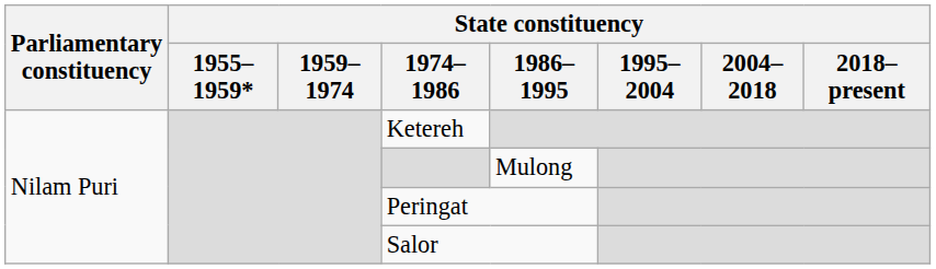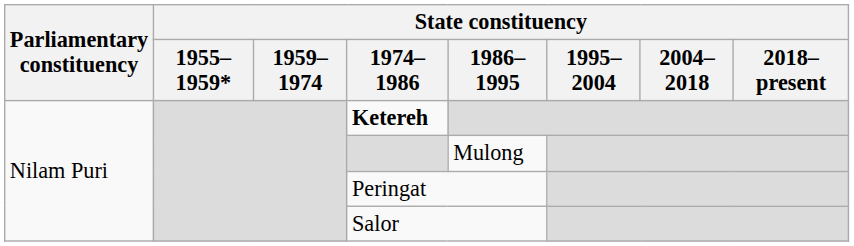Ketereh | State constituency / 1974–1986: normal -> bold
